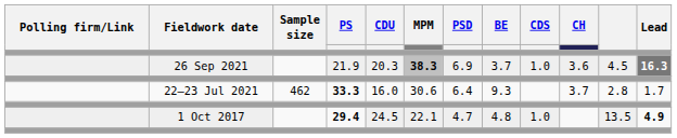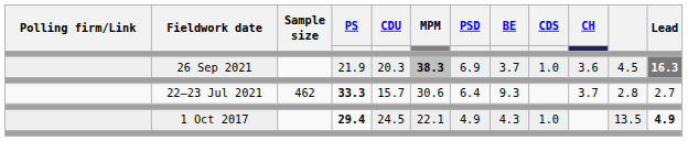22–23 Jul 2021 | CDU: 16.0 -> 15.7
22–23 Jul 2021 | Lead: 1.7 -> 2.7
1 Oct 2017 | PSD: 4.7 -> 4.9
1 Oct 2017 | BE: 4.8 -> 4.3
